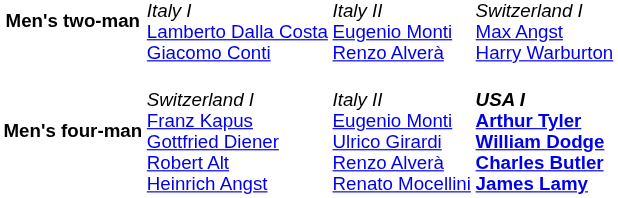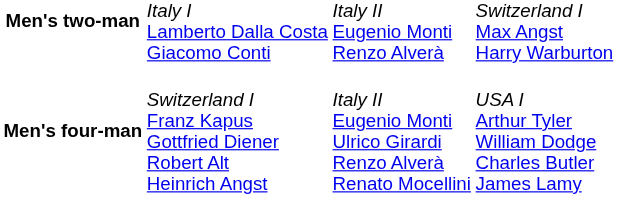Men's four-man | column 4: bold -> normal
